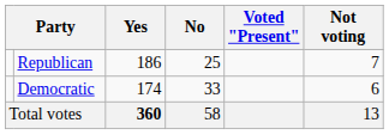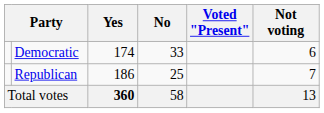rows swapped: Republican <-> Democratic
